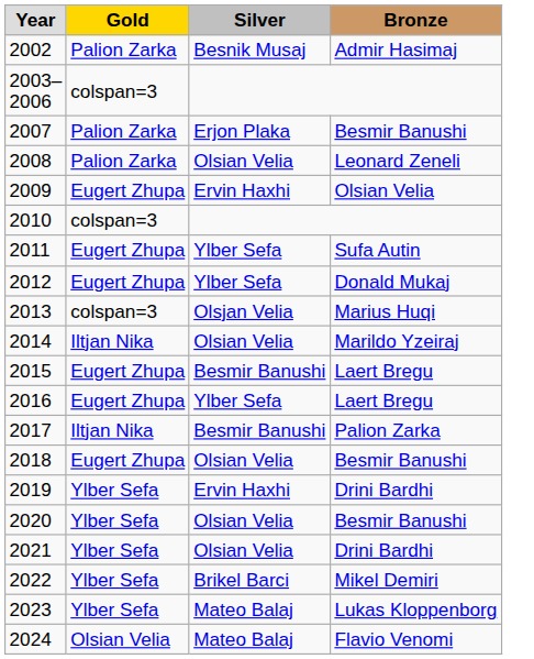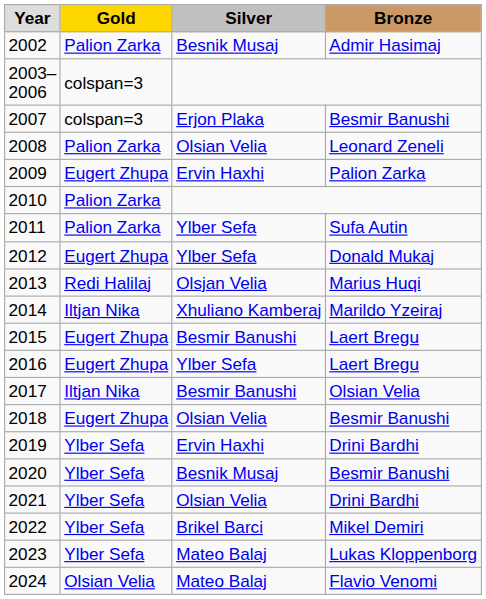2007 | column 2: Palion Zarka -> colspan=3
2009 | column 4: Olsian Velia -> Palion Zarka
2010 | column 2: colspan=3 -> Palion Zarka
2011 | column 2: Eugert Zhupa -> Palion Zarka
2013 | column 2: colspan=3 -> Redi Halilaj
2014 | column 3: Olsian Velia -> Xhuliano Kamberaj
2017 | column 4: Palion Zarka -> Olsian Velia
2020 | column 3: Olsian Velia -> Besnik Musaj
